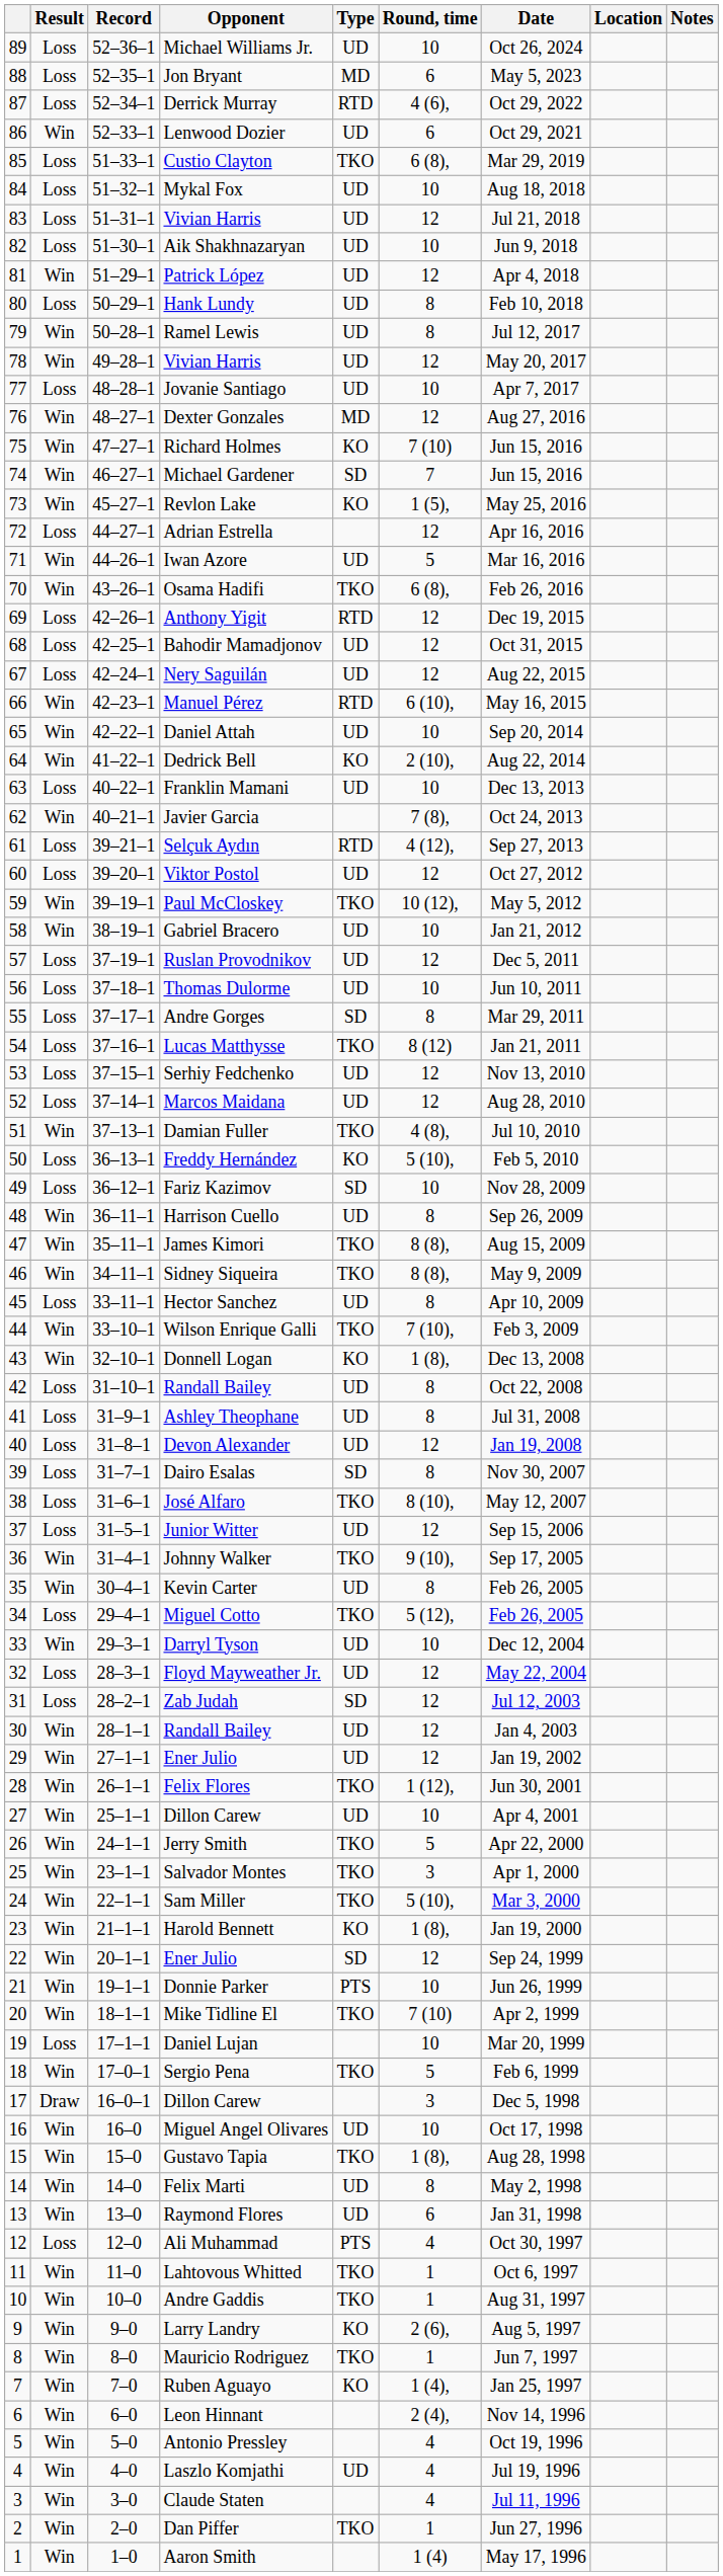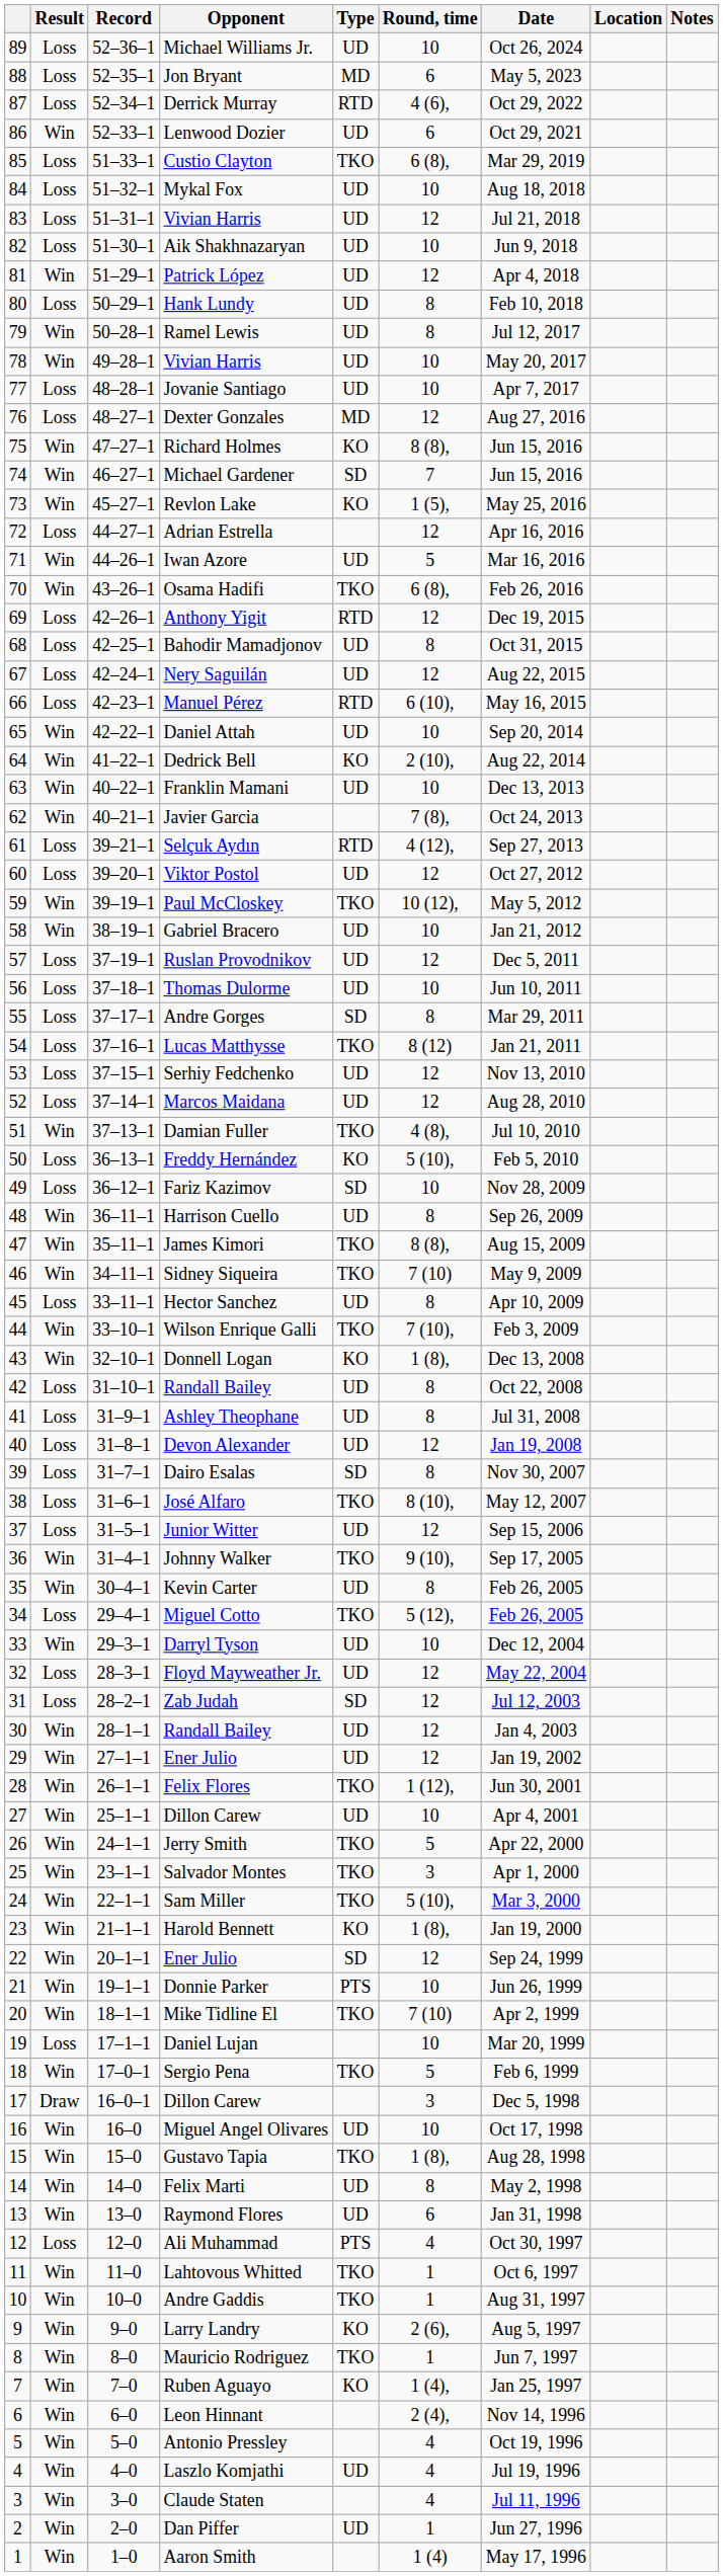78 / Vivian Harris | Round, time: 12 -> 10
Dexter Gonzales | Result: Win -> Loss
Richard Holmes | Round, time: 7 (10) -> 8 (8),
Bahodir Mamadjonov | Round, time: 12 -> 8
Manuel Pérez | Result: Win -> Loss
Franklin Mamani | Result: Loss -> Win
Sidney Siqueira | Round, time: 8 (8), -> 7 (10)
Dan Piffer | Type: TKO -> UD
